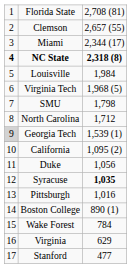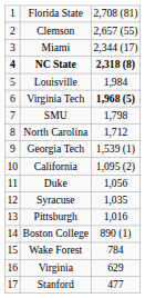Virginia Tech | column 3: normal -> bold
Georgia Tech | column 1: lightgrey background -> no background
Syracuse | column 3: bold -> normal
